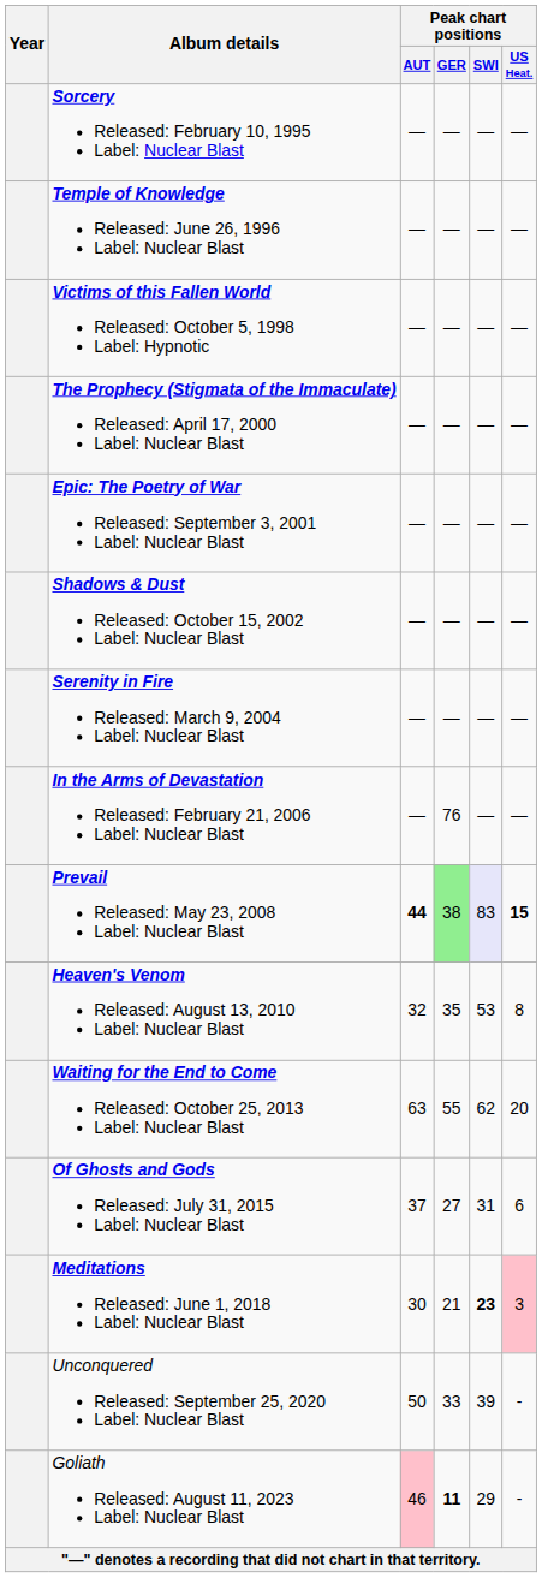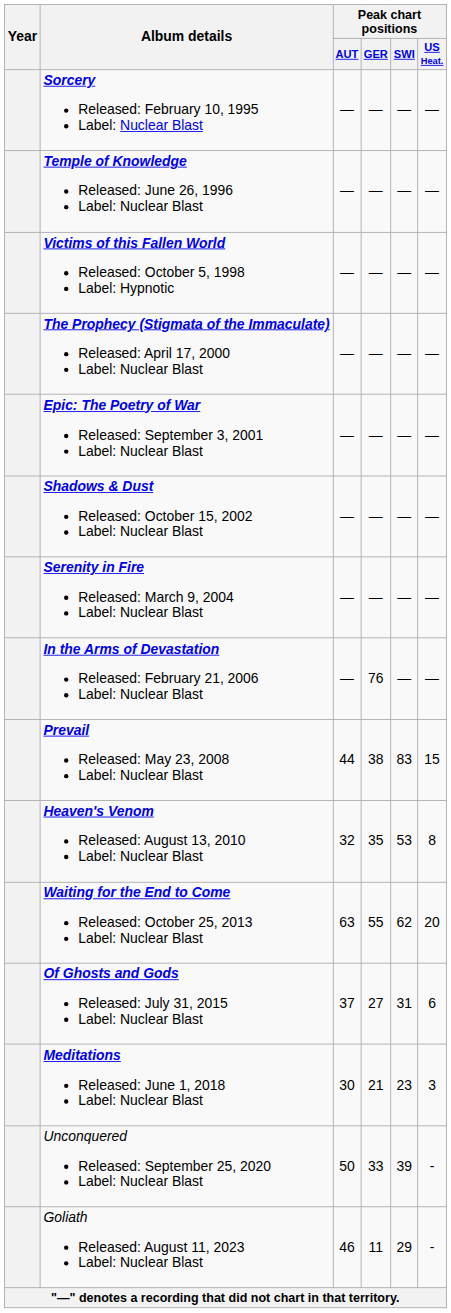Prevail Released: May 23, 2008 Label: Nuclear Blast | Peak chart positions / AUT: bold -> normal
Prevail Released: May 23, 2008 Label: Nuclear Blast | Peak chart positions / GER: lightgreen background -> no background
Prevail Released: May 23, 2008 Label: Nuclear Blast | Peak chart positions / SWI: lavender background -> no background
Prevail Released: May 23, 2008 Label: Nuclear Blast | Peak chart positions / US Heat.: bold -> normal
Meditations Released: June 1, 2018 Label: Nuclear Blast | Peak chart positions / SWI: bold -> normal
Meditations Released: June 1, 2018 Label: Nuclear Blast | Peak chart positions / US Heat.: pink background -> no background
Goliath Released: August 11, 2023 Label: Nuclear Blast | Peak chart positions / AUT: pink background -> no background
Goliath Released: August 11, 2023 Label: Nuclear Blast | Peak chart positions / GER: bold -> normal
